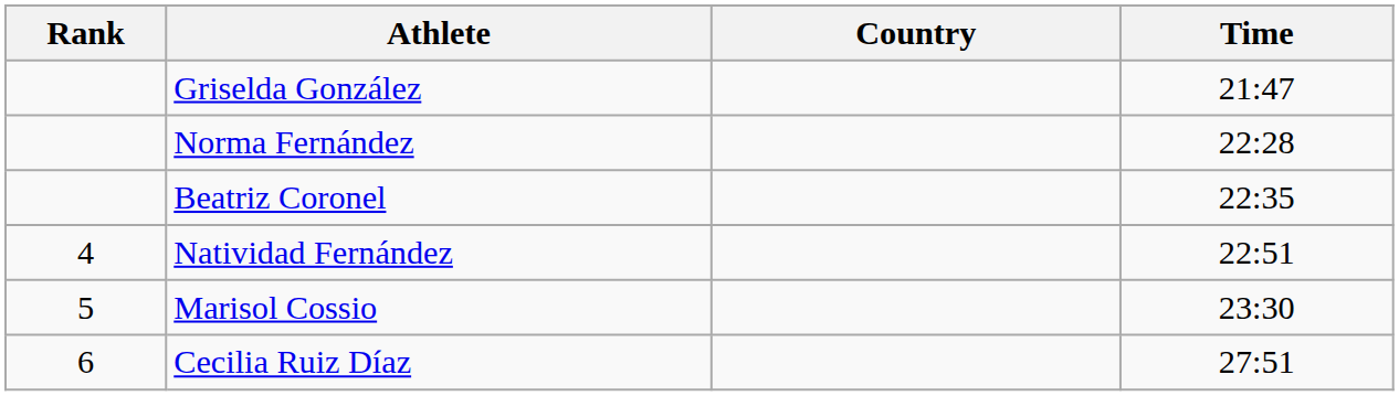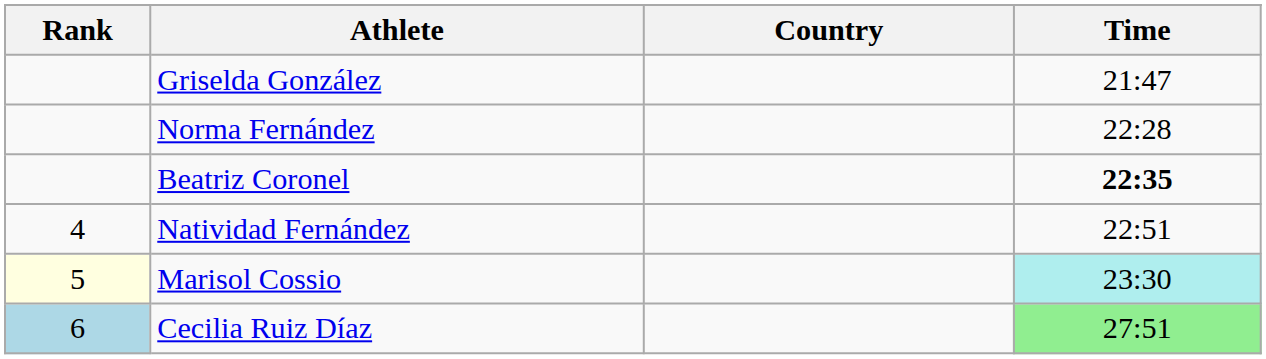Beatriz Coronel | Time: normal -> bold
Marisol Cossio | Rank: no background -> lightyellow background
Marisol Cossio | Time: no background -> paleturquoise background
Cecilia Ruiz Díaz | Rank: no background -> lightblue background
Cecilia Ruiz Díaz | Time: no background -> lightgreen background
